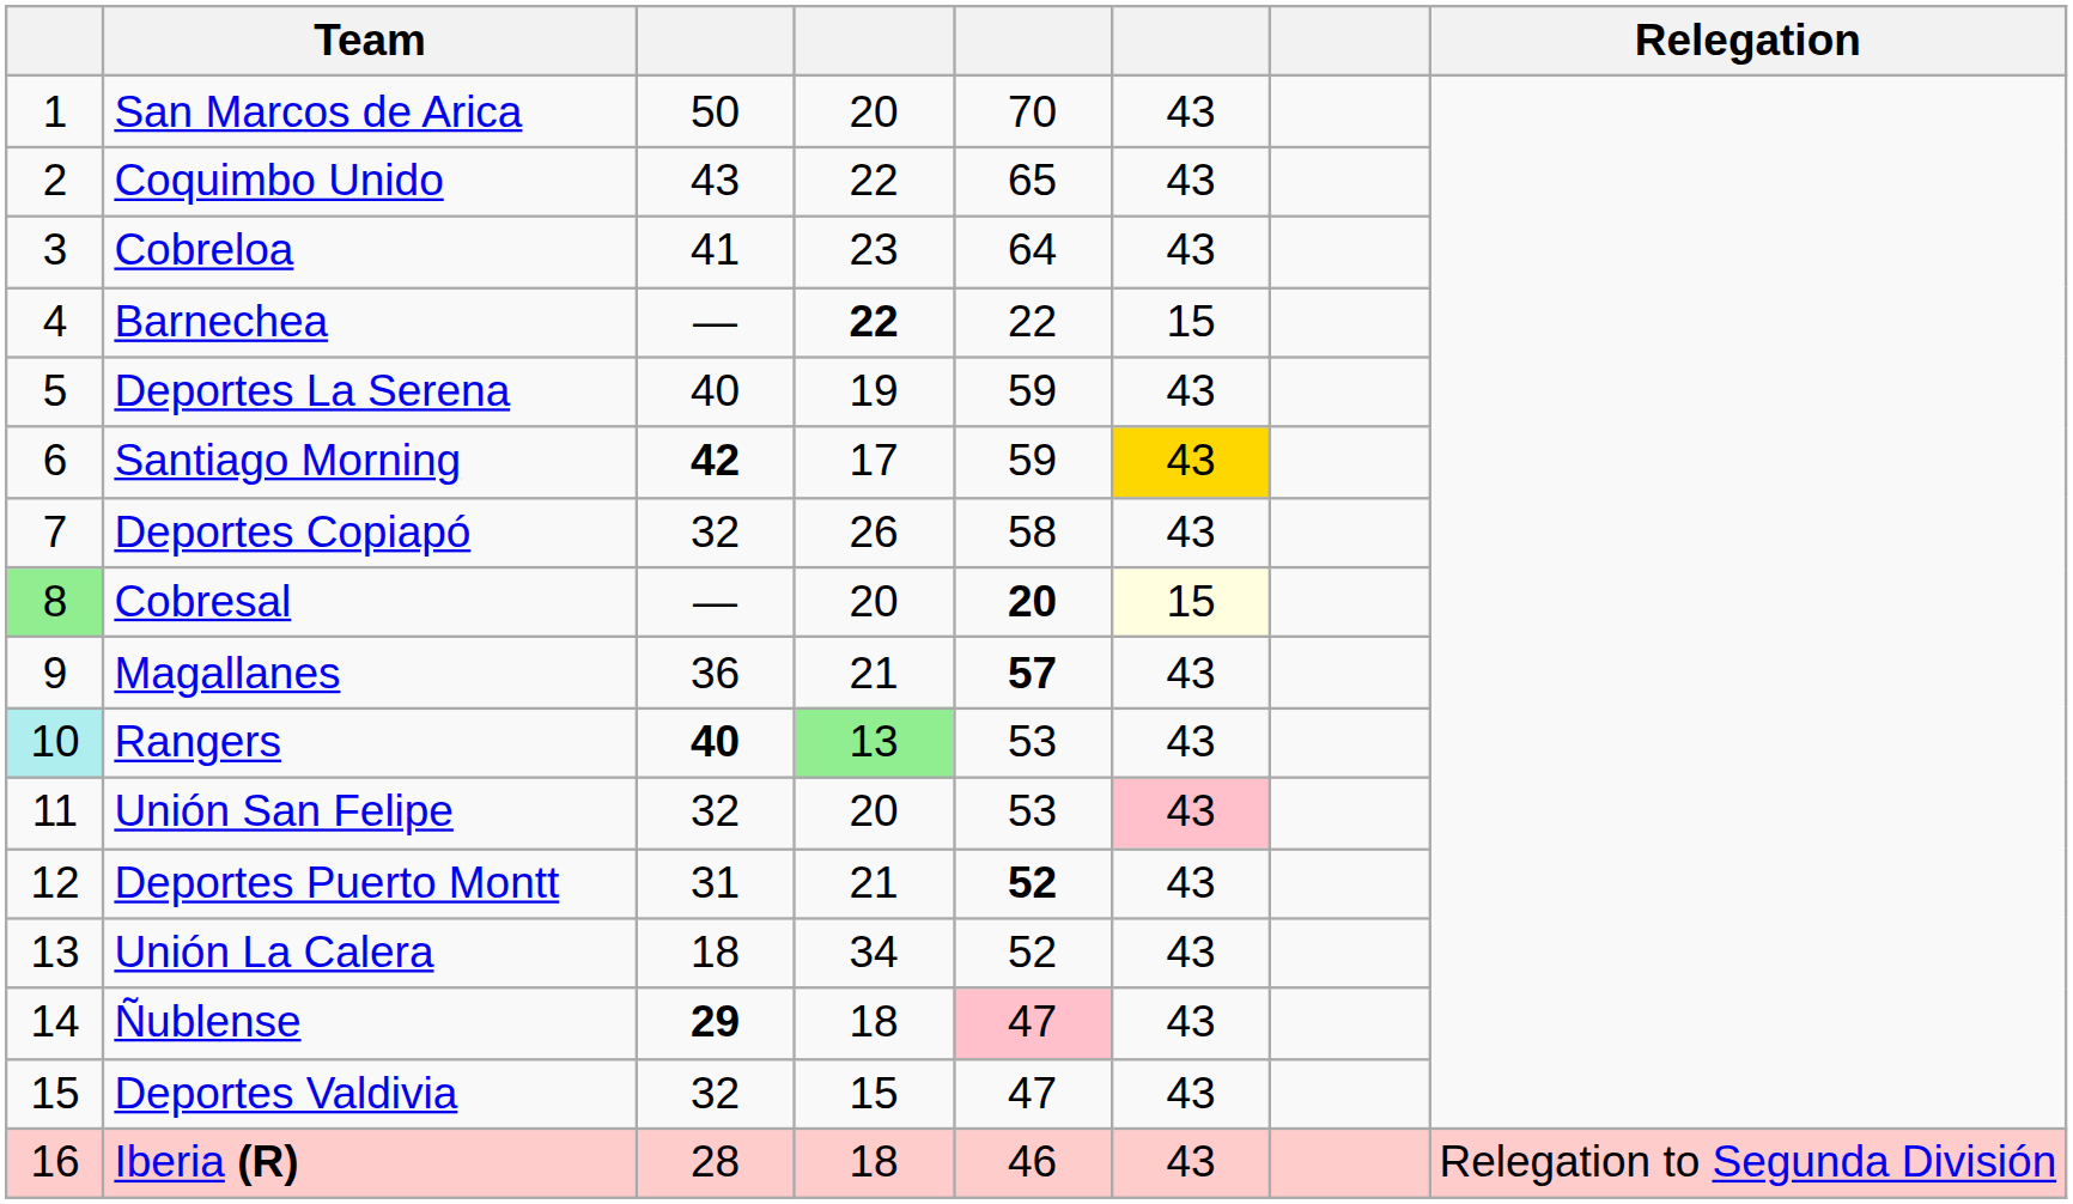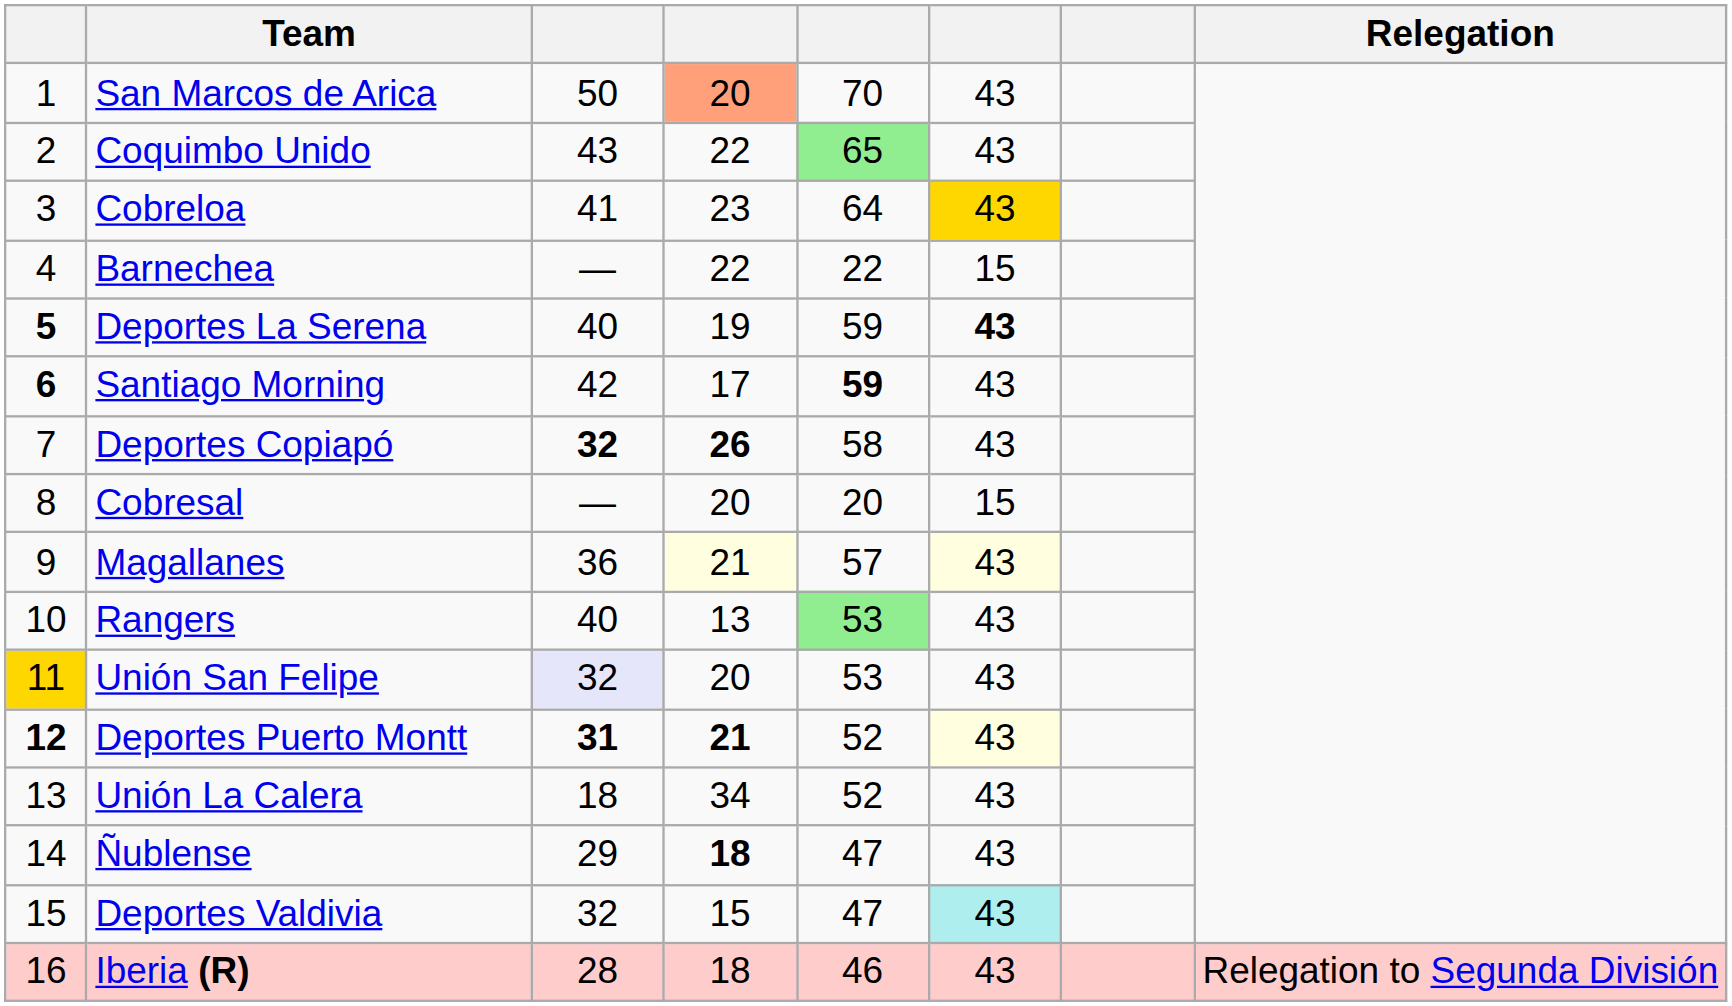San Marcos de Arica | column 4: no background -> lightsalmon background
Coquimbo Unido | column 5: no background -> lightgreen background
Cobreloa | column 6: no background -> gold background
Barnechea | column 4: bold -> normal
Deportes La Serena | column 1: normal -> bold
Deportes La Serena | column 6: normal -> bold
Santiago Morning | column 1: normal -> bold
Santiago Morning | column 3: bold -> normal
Santiago Morning | column 5: normal -> bold
Santiago Morning | column 6: gold background -> no background
Deportes Copiapó | column 3: normal -> bold
Deportes Copiapó | column 4: normal -> bold
Cobresal | column 1: lightgreen background -> no background
Cobresal | column 5: bold -> normal
Cobresal | column 6: lightyellow background -> no background
Magallanes | column 4: no background -> lightyellow background
Magallanes | column 5: bold -> normal
Magallanes | column 6: no background -> lightyellow background
Rangers | column 1: paleturquoise background -> no background
Rangers | column 3: bold -> normal
Rangers | column 4: lightgreen background -> no background
Rangers | column 5: no background -> lightgreen background
Unión San Felipe | column 1: no background -> gold background
Unión San Felipe | column 3: no background -> lavender background
Unión San Felipe | column 6: pink background -> no background
Deportes Puerto Montt | column 1: normal -> bold
Deportes Puerto Montt | column 3: normal -> bold
Deportes Puerto Montt | column 4: normal -> bold
Deportes Puerto Montt | column 5: bold -> normal
Deportes Puerto Montt | column 6: no background -> lightyellow background
Ñublense | column 3: bold -> normal
Ñublense | column 4: normal -> bold
Ñublense | column 5: pink background -> no background
Deportes Valdivia | column 6: no background -> paleturquoise background
